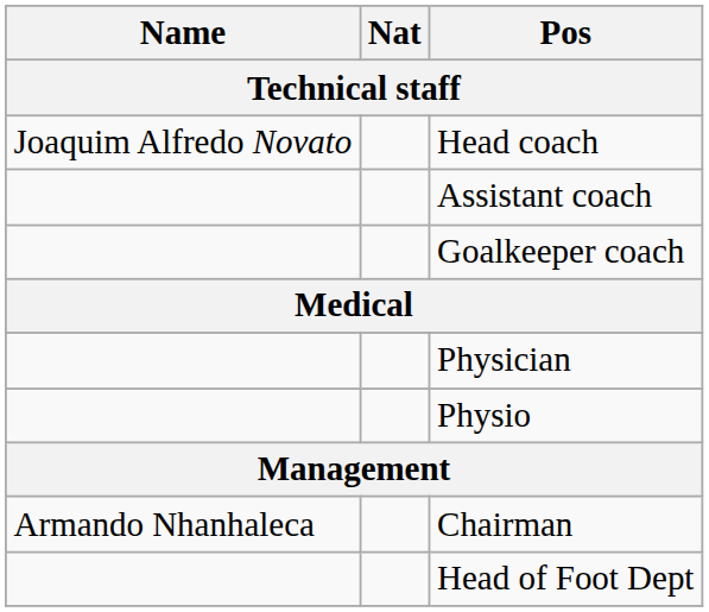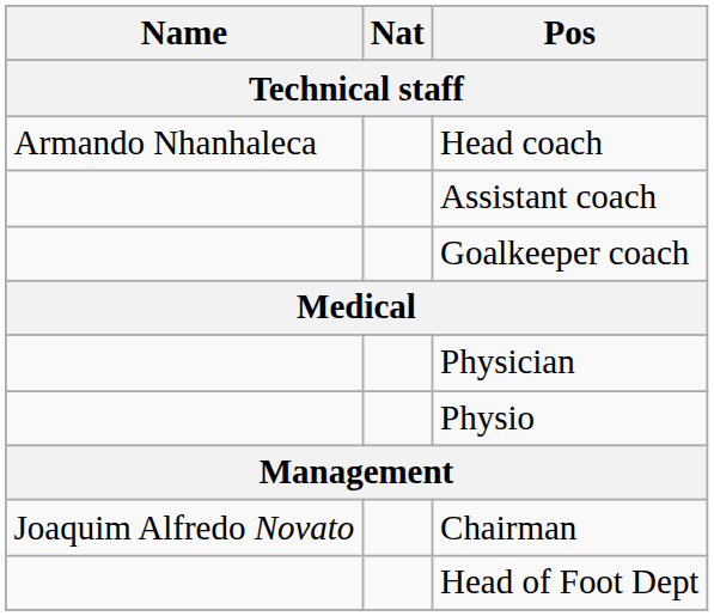Head coach | Name: Joaquim Alfredo Novato -> Armando Nhanhaleca
Chairman | Name: Armando Nhanhaleca -> Joaquim Alfredo Novato
